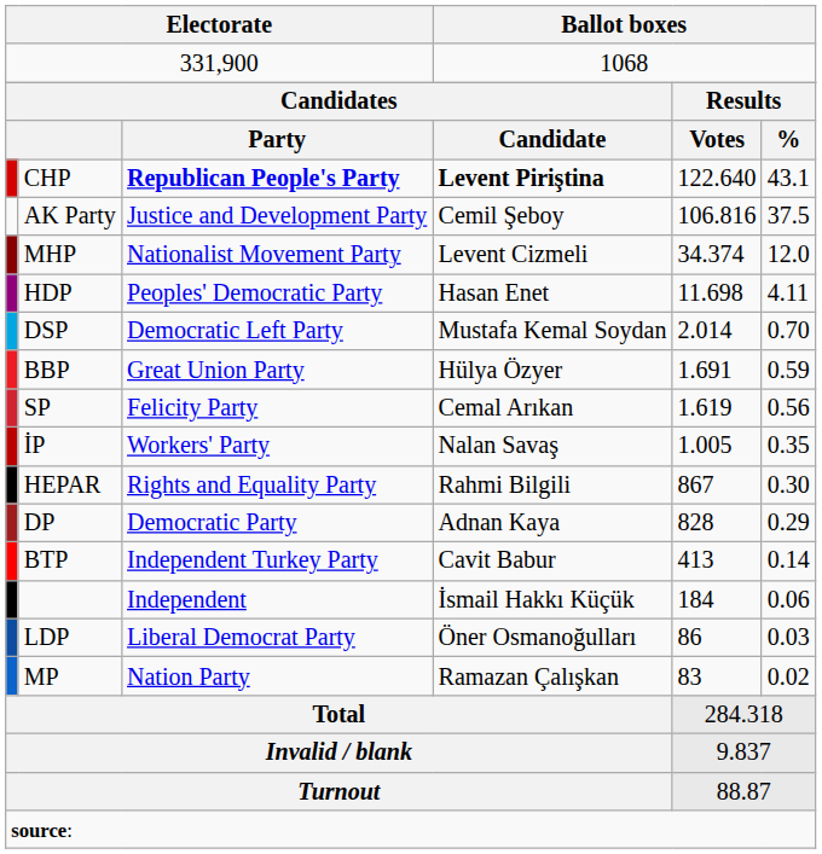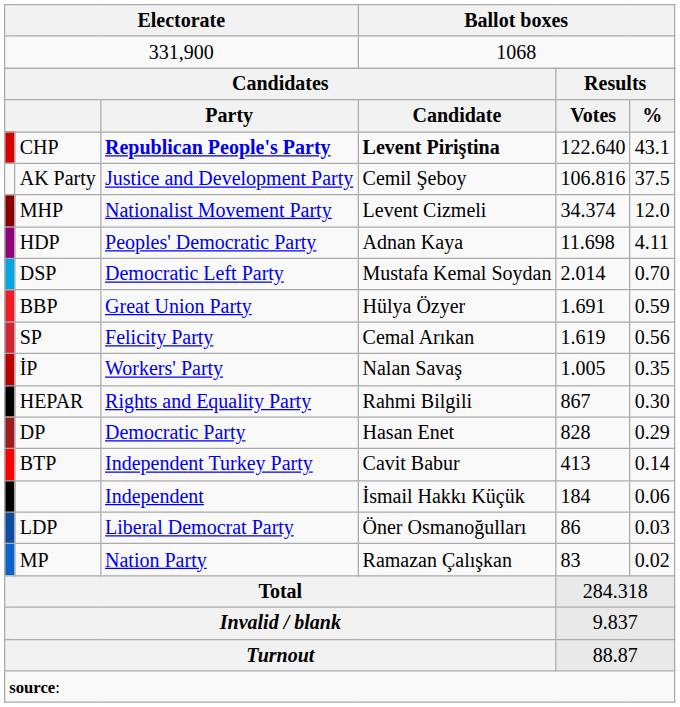HDP | column 4: Hasan Enet -> Adnan Kaya
DP | column 4: Adnan Kaya -> Hasan Enet
